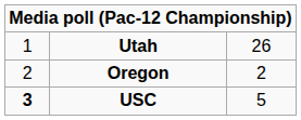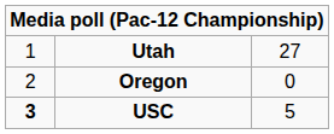Utah | column 3: 26 -> 27
Oregon | column 3: 2 -> 0
